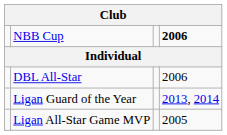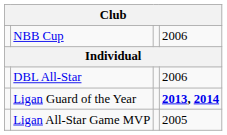NBB Cup | column 4: bold -> normal
Ligan Guard of the Year | column 4: normal -> bold
